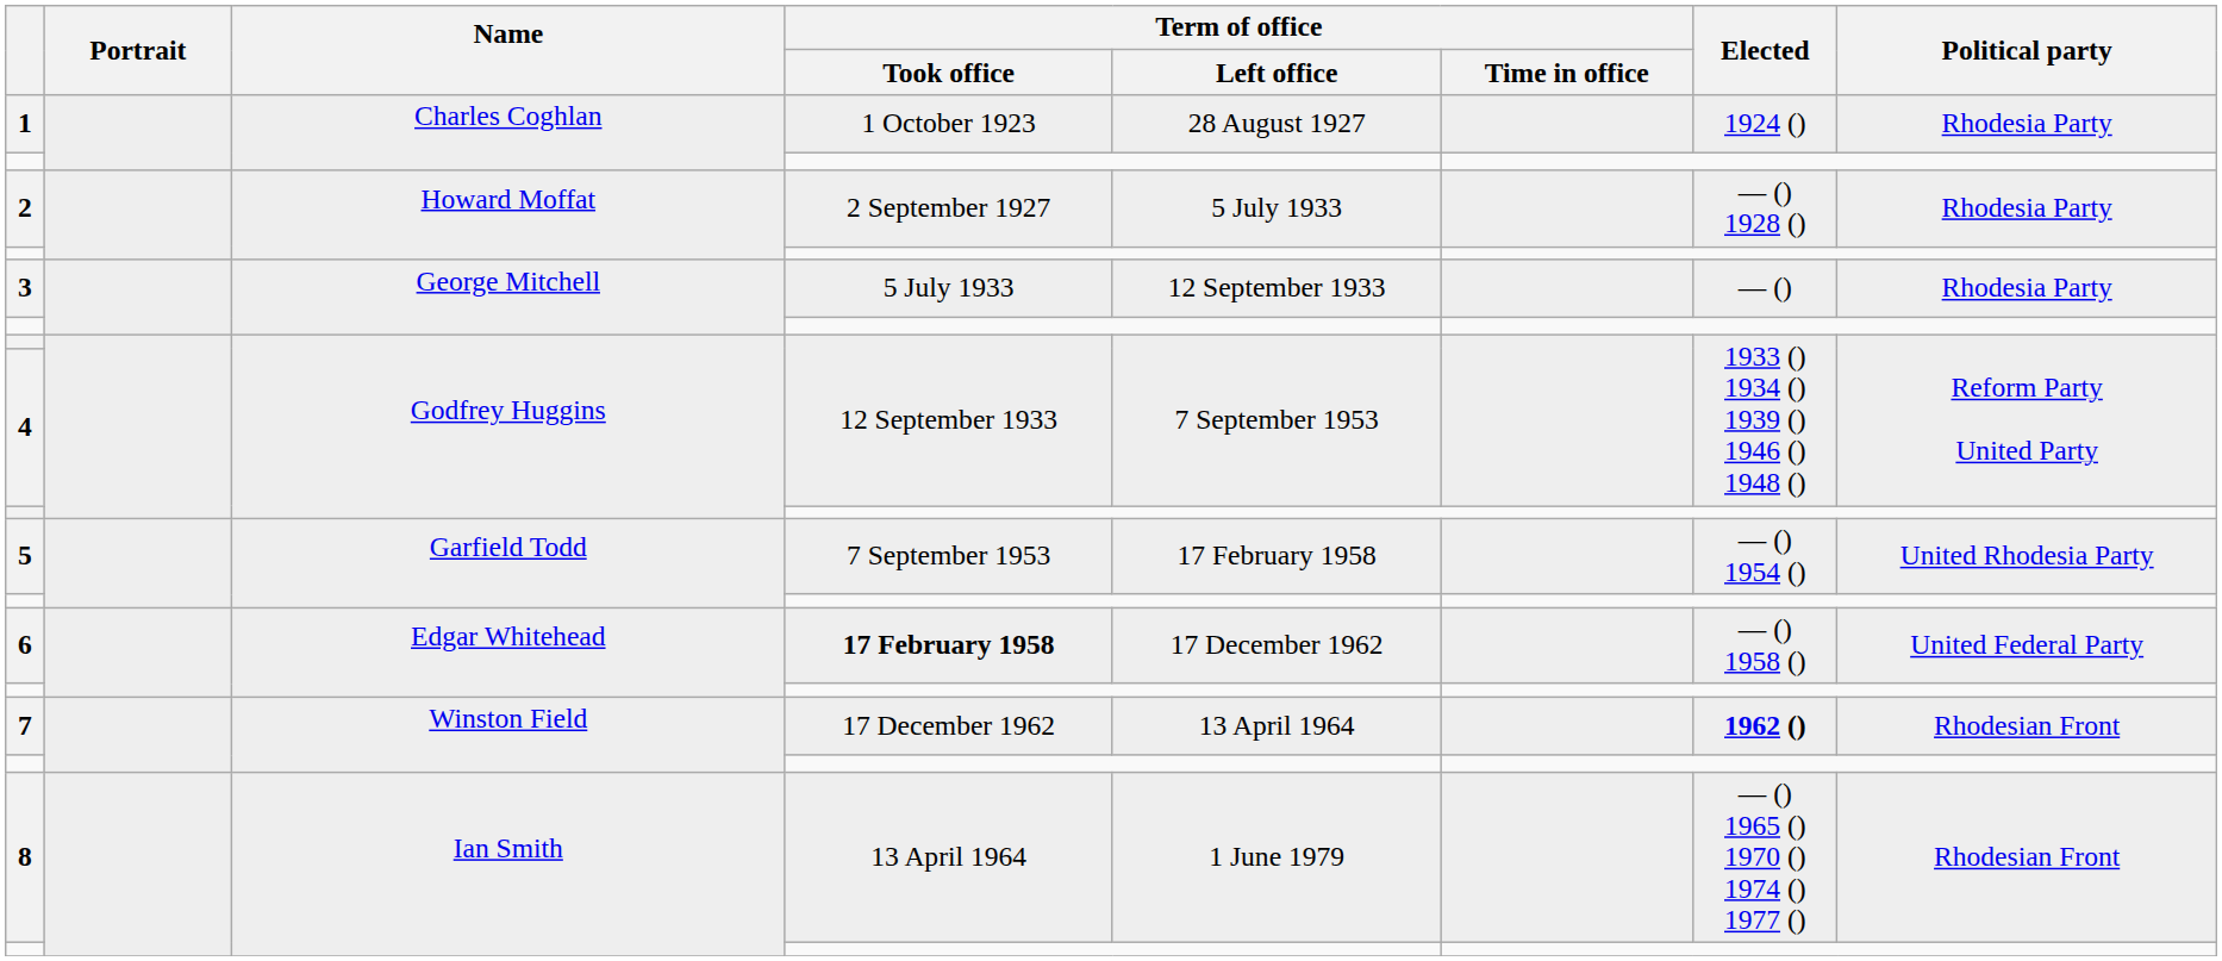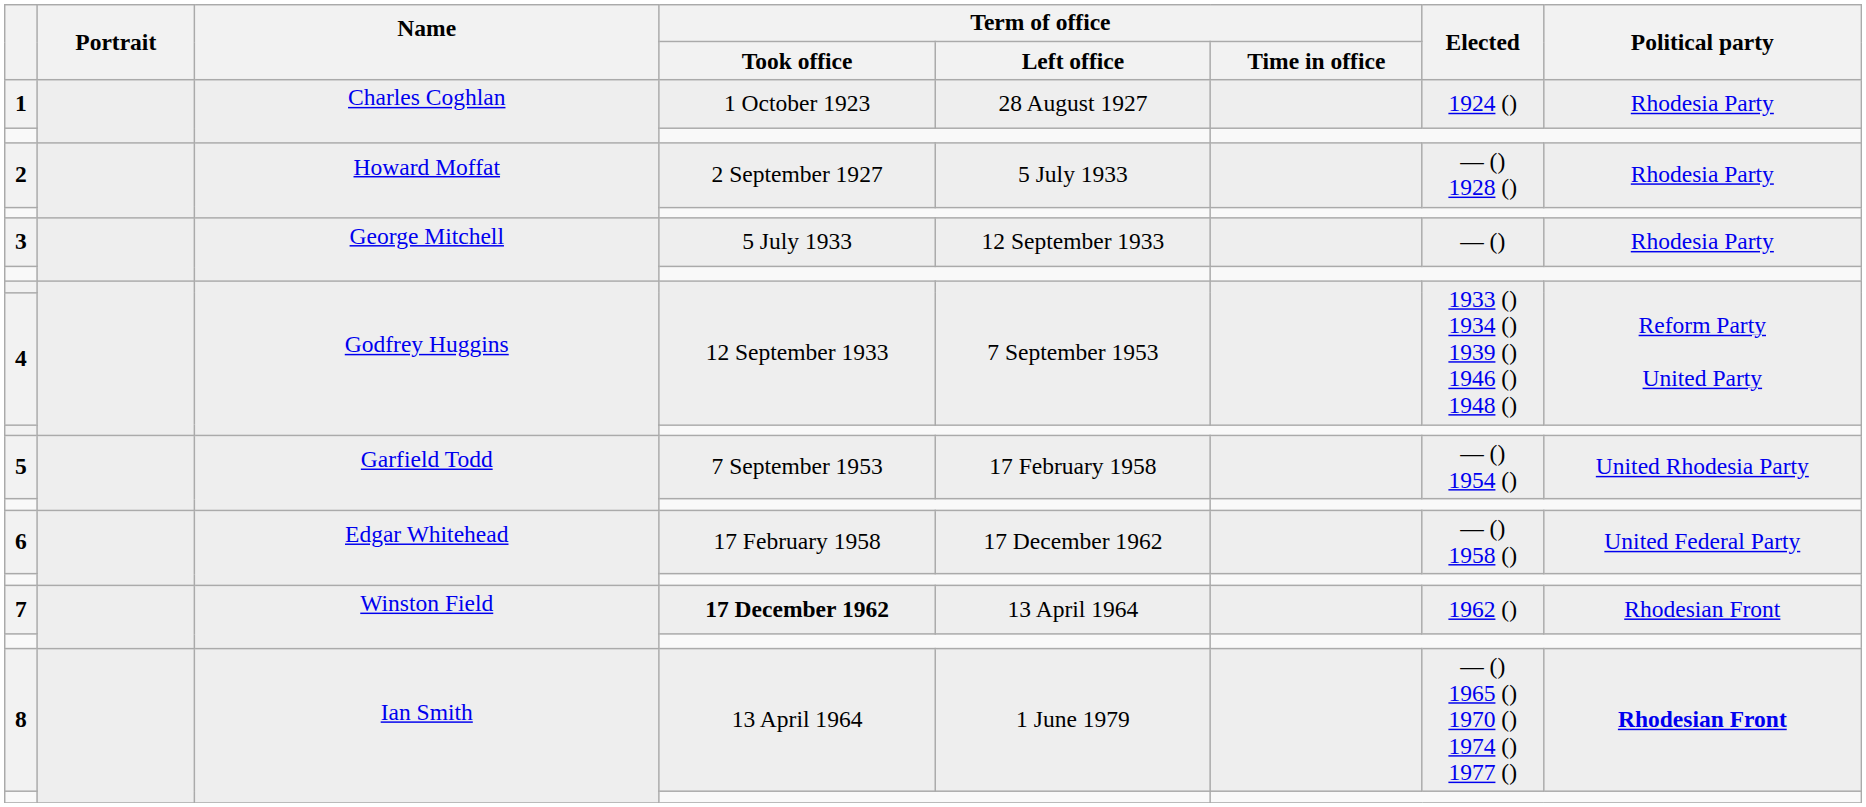6 | Term of office / Took office: bold -> normal
7 | Term of office / Took office: normal -> bold
7 | Elected: bold -> normal
8 | Political party: normal -> bold
